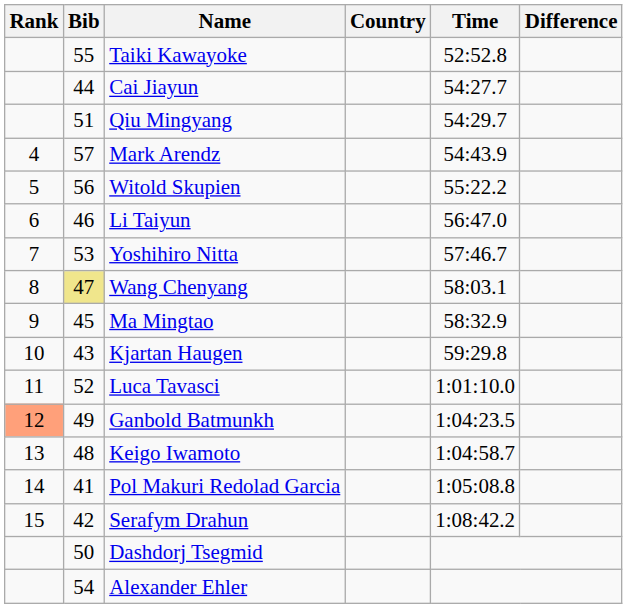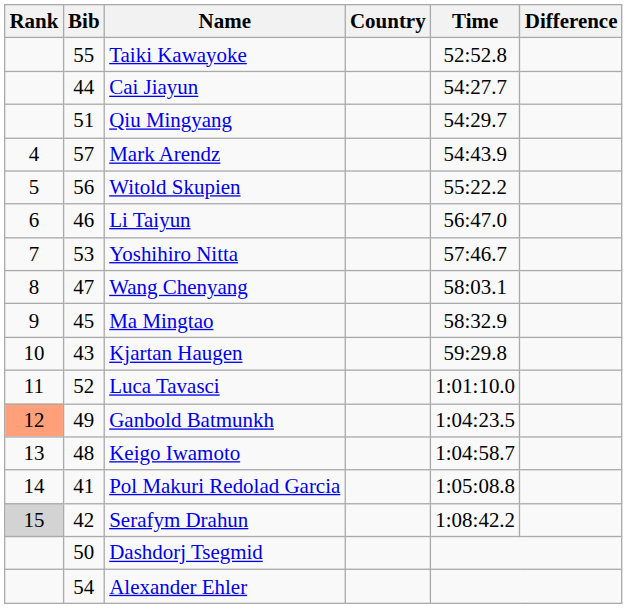Wang Chenyang | Bib: khaki background -> no background
Serafym Drahun | Rank: no background -> lightgrey background
